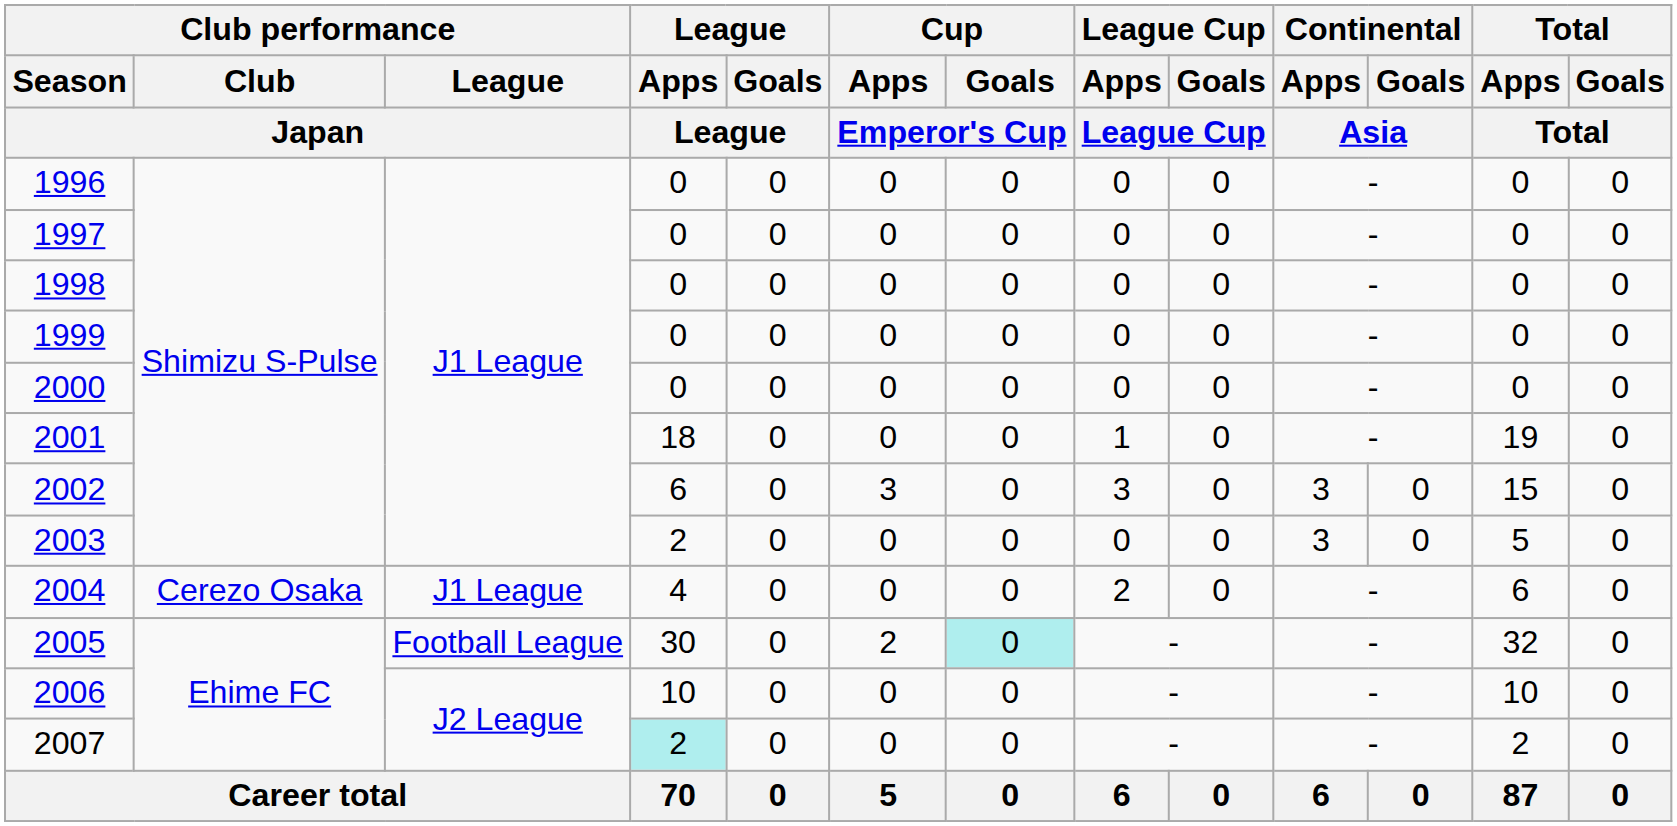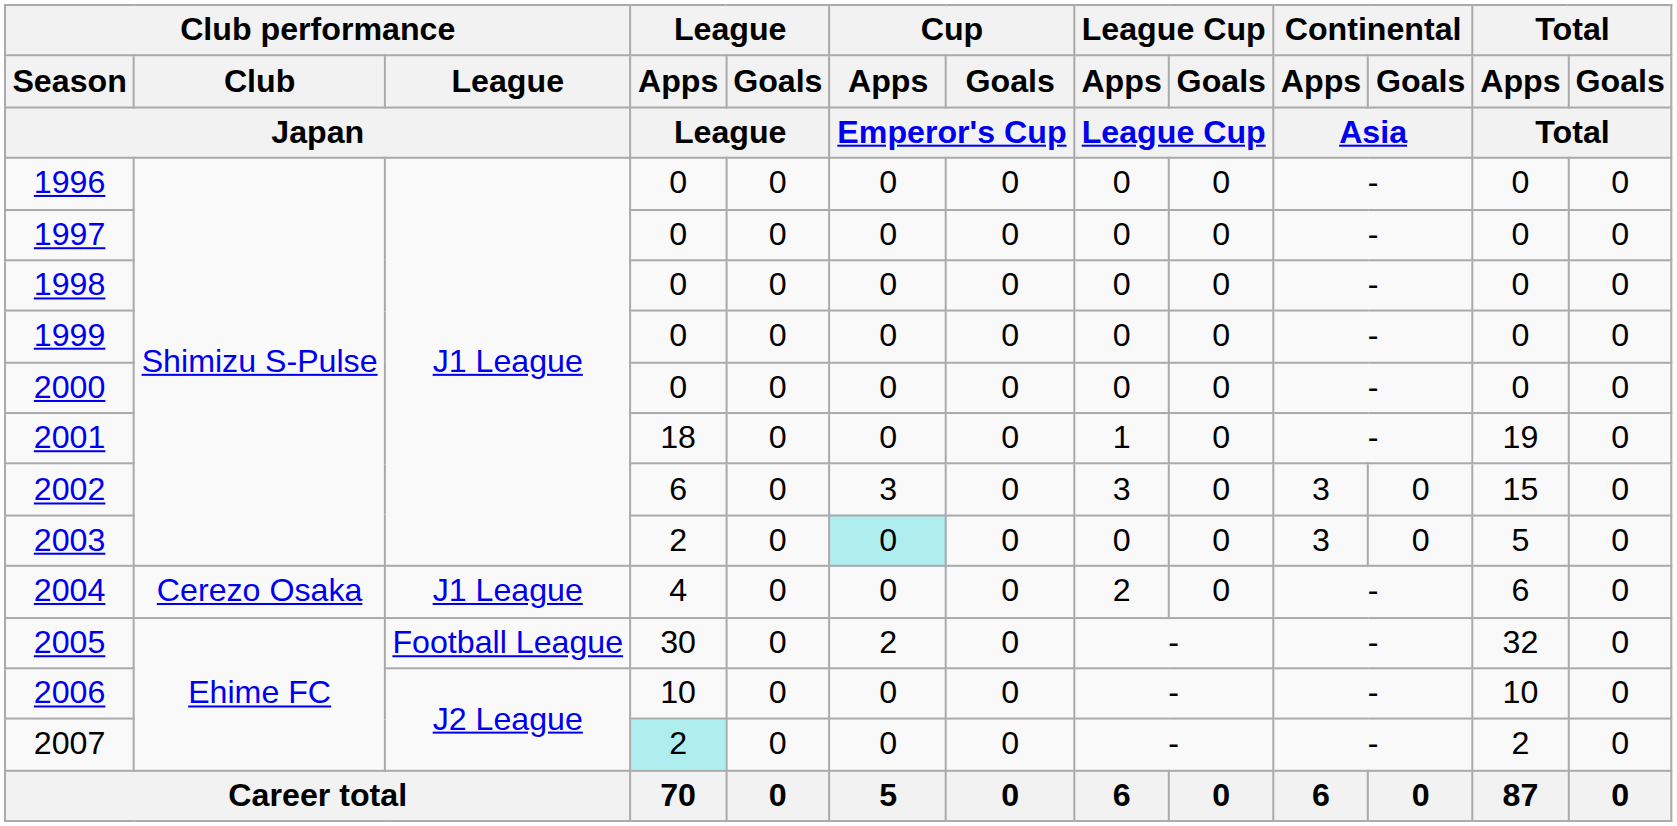2003 | Cup / Apps / Emperor's Cup: no background -> paleturquoise background
2005 | Cup / Goals / Emperor's Cup: paleturquoise background -> no background
